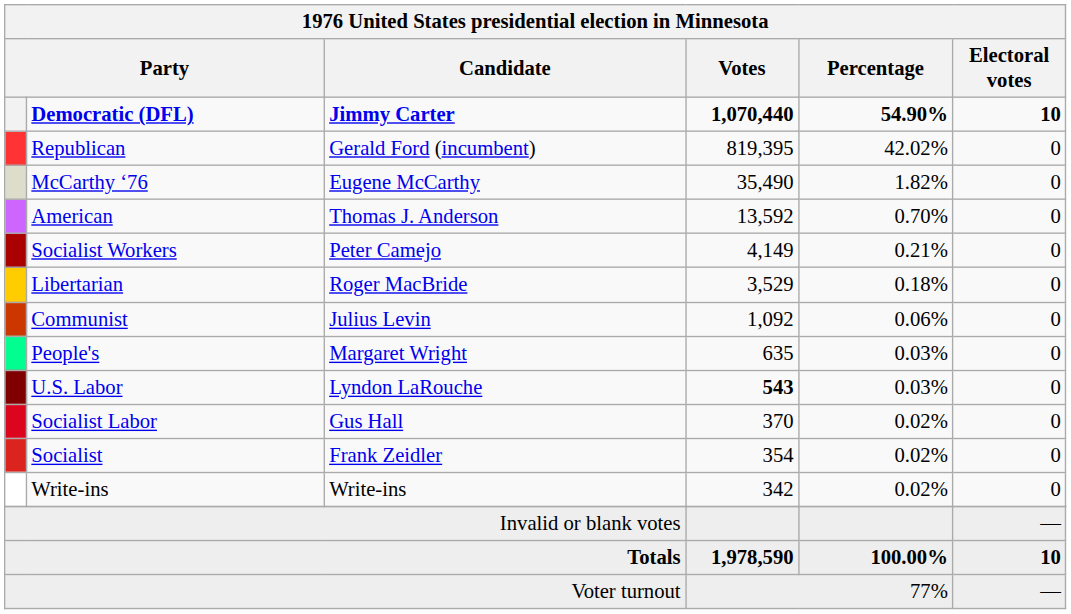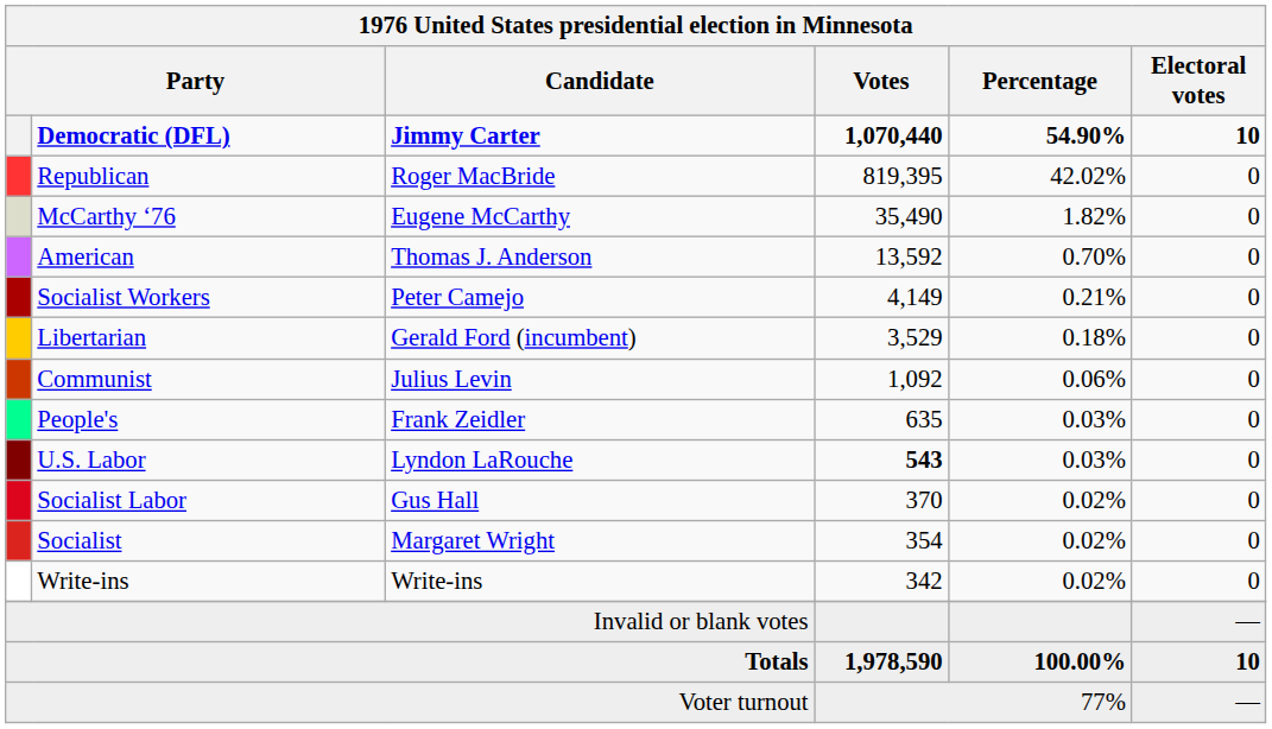Republican | Candidate: Gerald Ford (incumbent) -> Roger MacBride
Libertarian | Candidate: Roger MacBride -> Gerald Ford (incumbent)
People's | Candidate: Margaret Wright -> Frank Zeidler
Socialist | Candidate: Frank Zeidler -> Margaret Wright
